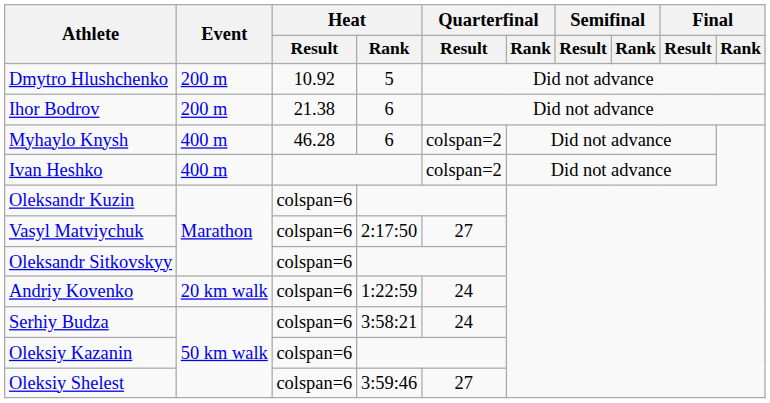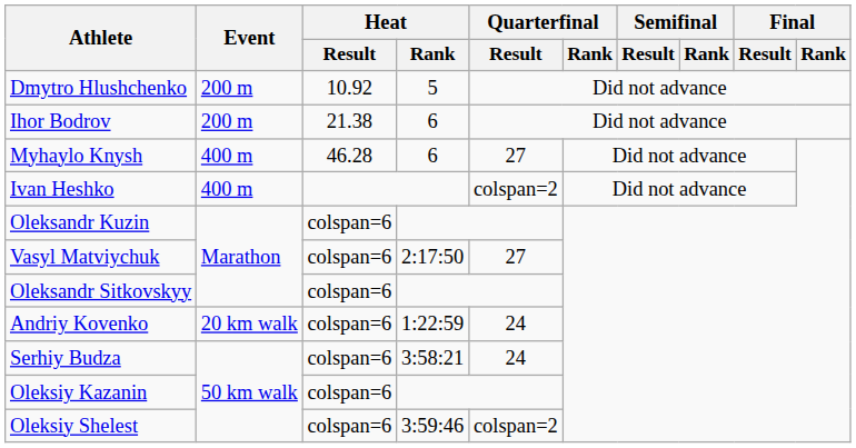Myhaylo Knysh | Quarterfinal / Result: colspan=2 -> 27
Oleksiy Shelest | Quarterfinal / Result: 27 -> colspan=2
